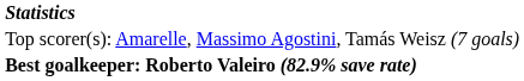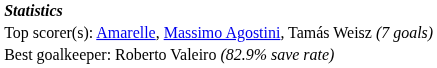Best goalkeeper: Roberto Valeiro (82.9% save rate) | Statistics: bold -> normal
